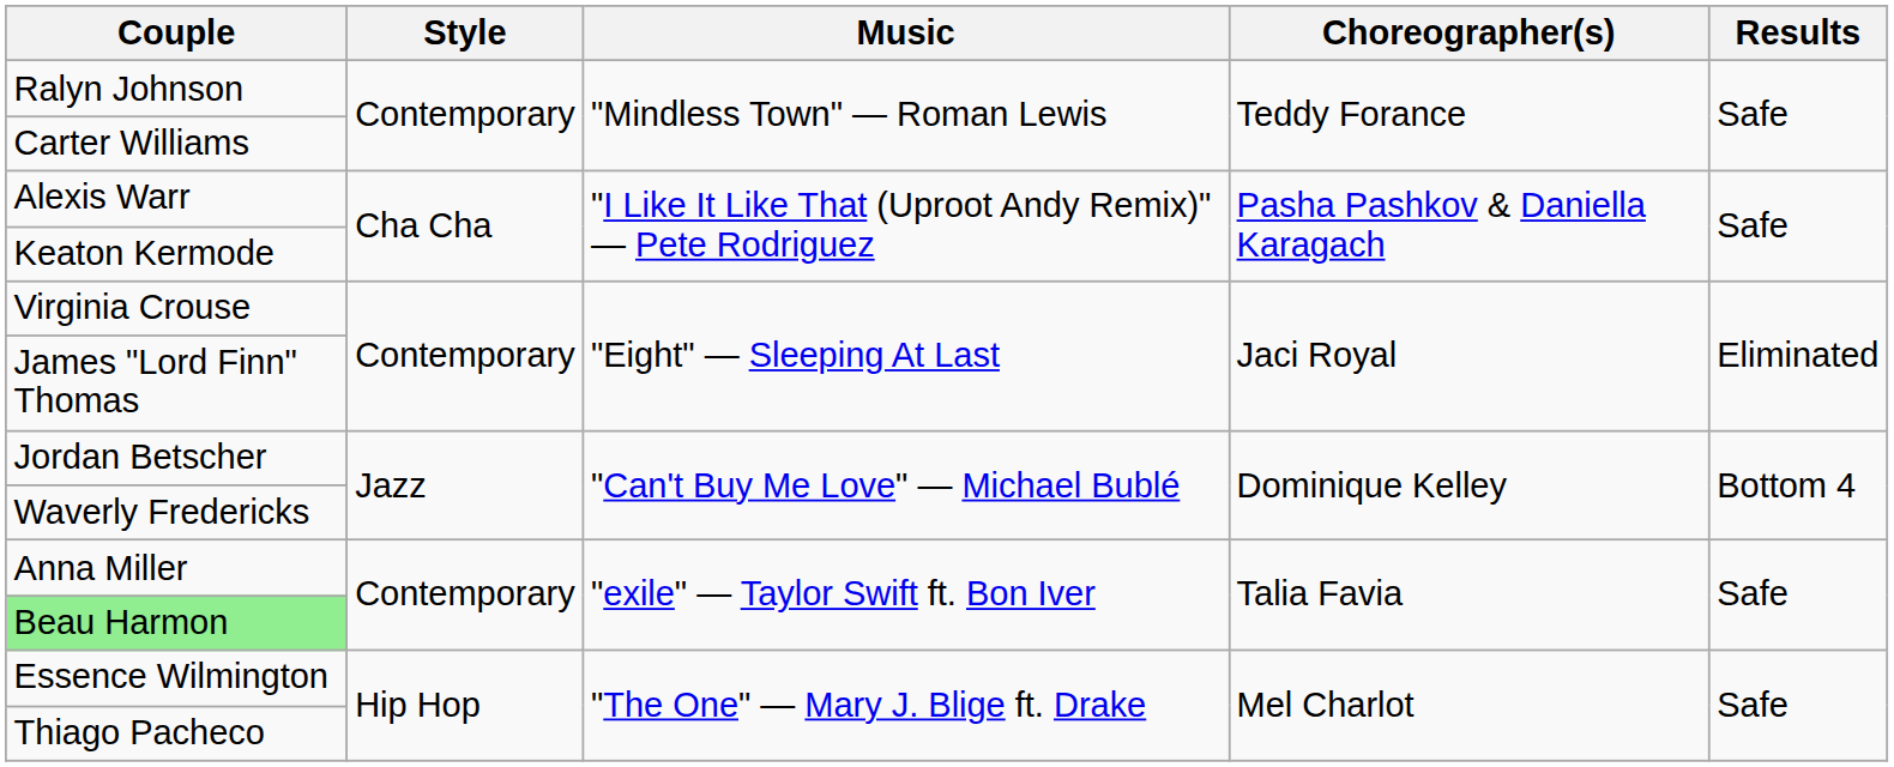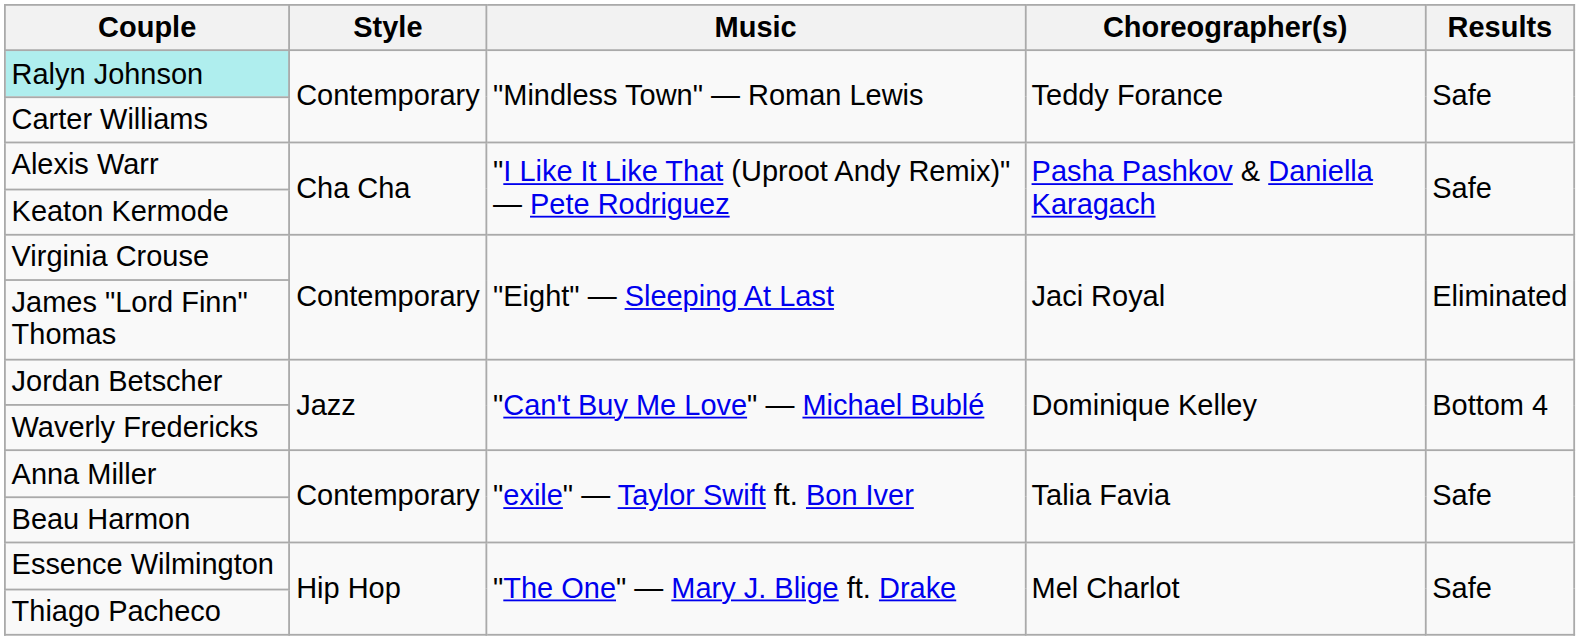Ralyn Johnson | Couple: no background -> paleturquoise background
Beau Harmon | Couple: lightgreen background -> no background
